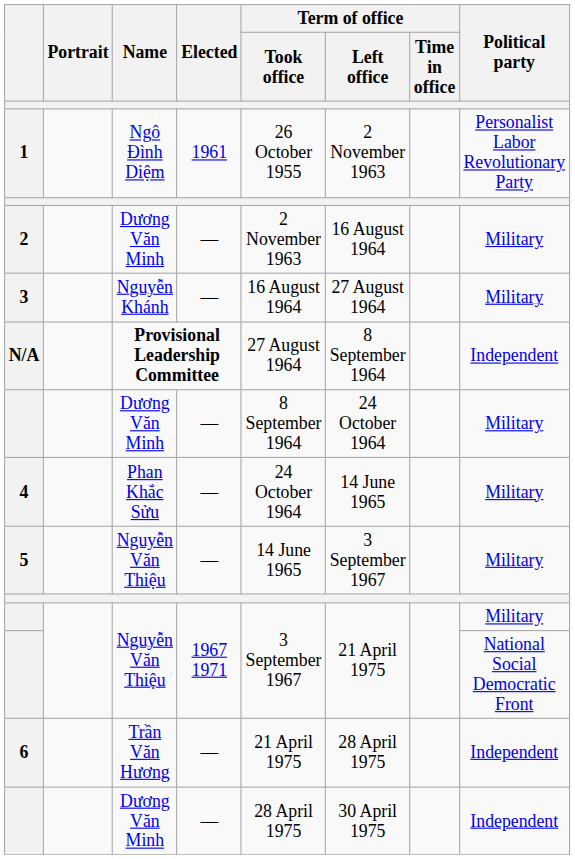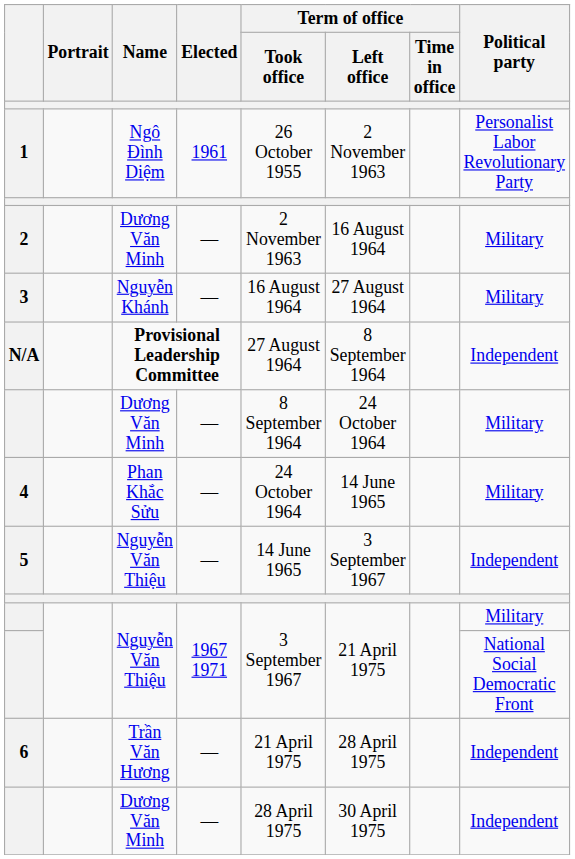5 | Political party: Military -> Independent
